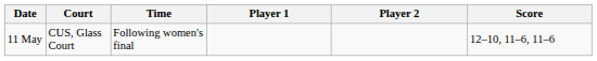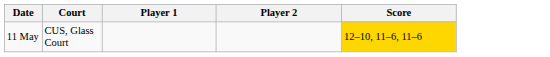- column: Time | Following women's final
11 May | Score: no background -> gold background
